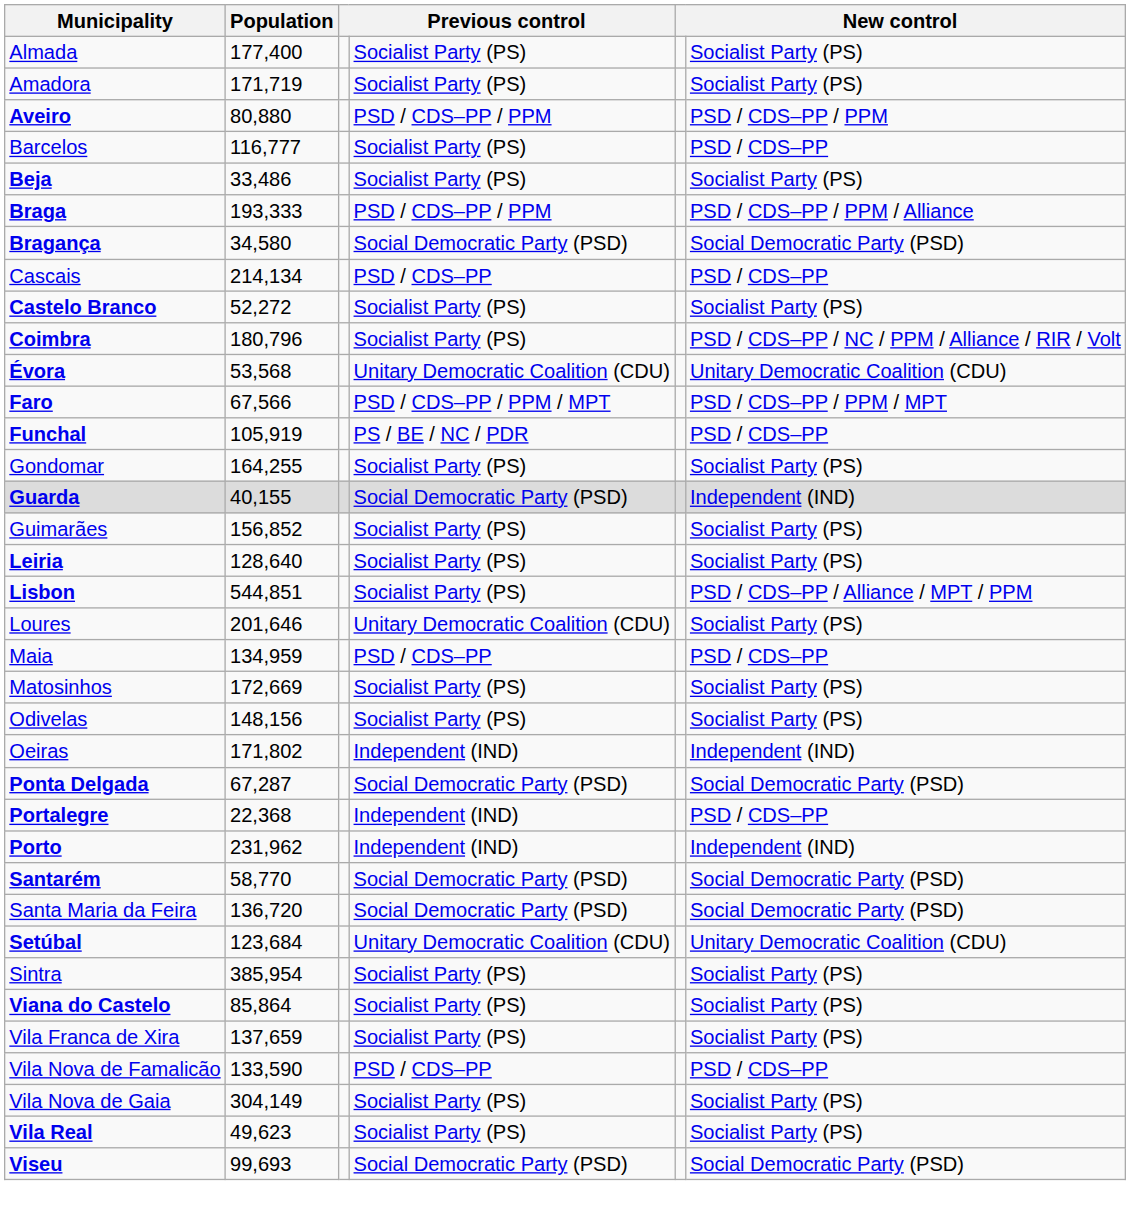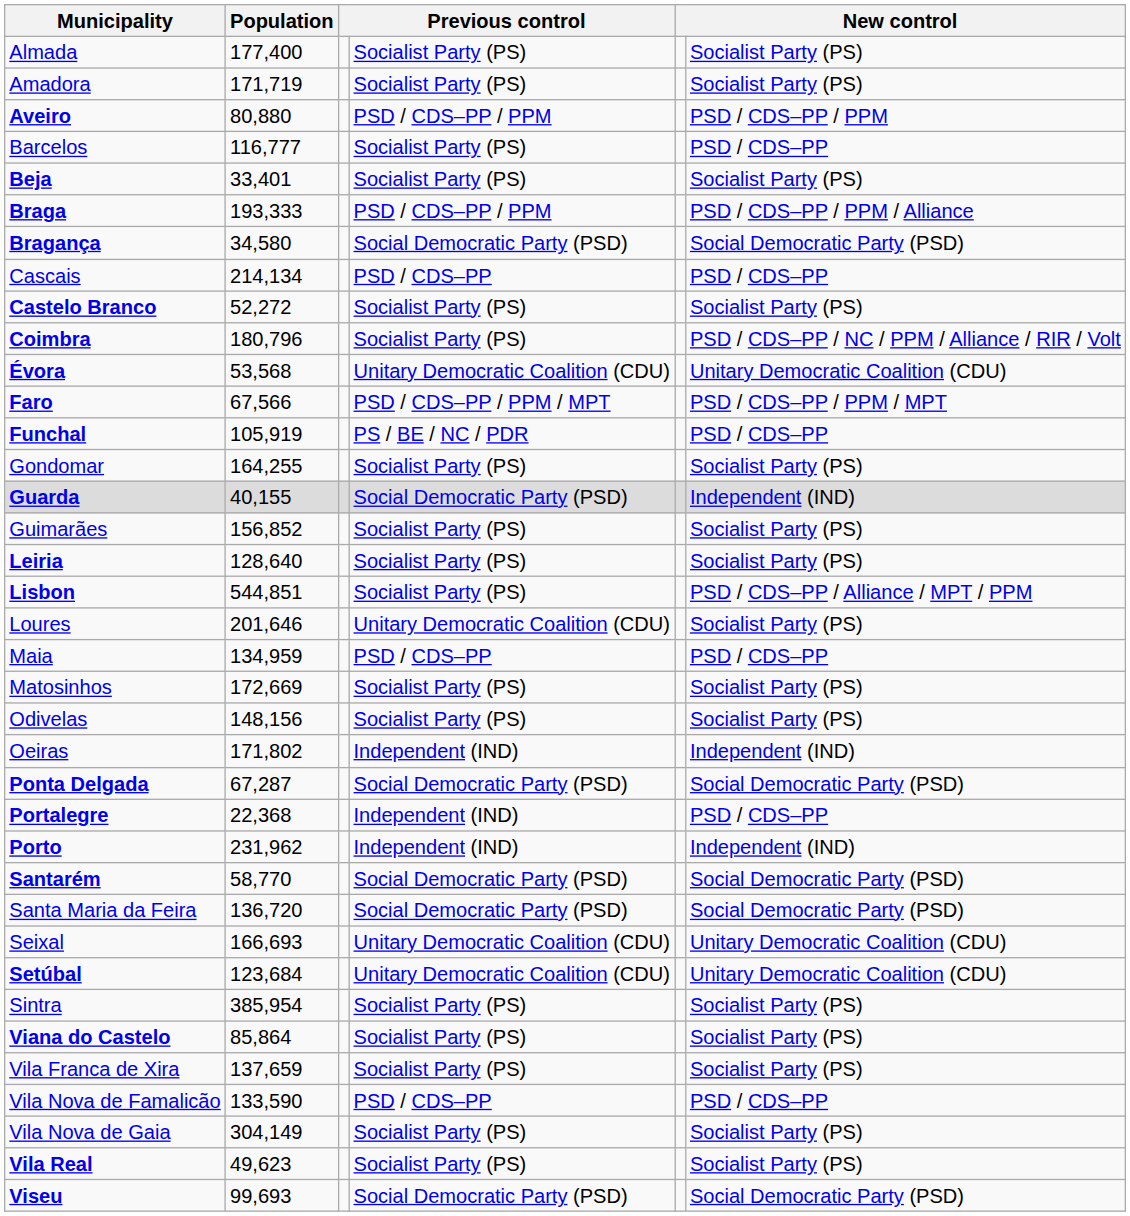Beja | Population: 33,486 -> 33,401
+ row: Seixal | 166,693 | Unitary Democratic Coalition (CDU) | Unitary Democratic Coalition (CDU)
